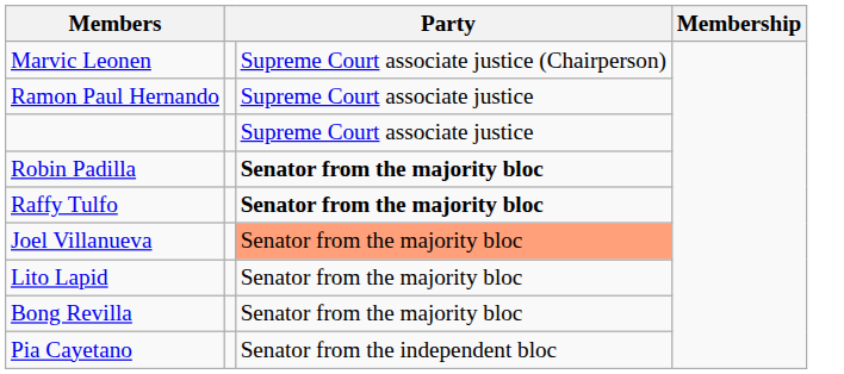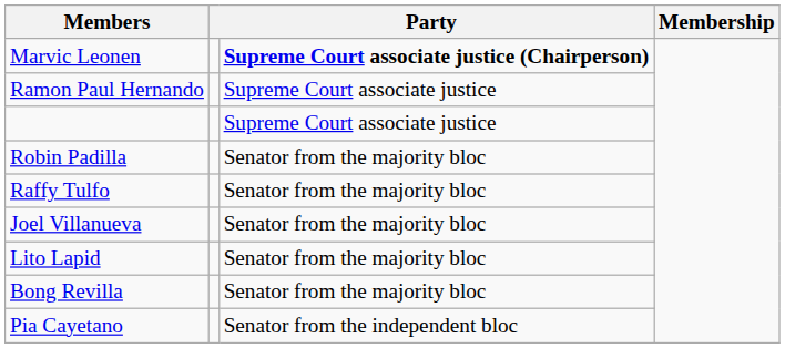Marvic Leonen | column 3: normal -> bold
Robin Padilla | column 3: bold -> normal
Raffy Tulfo | column 3: bold -> normal
Joel Villanueva | column 3: lightsalmon background -> no background
